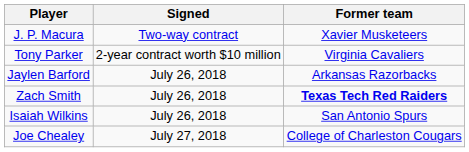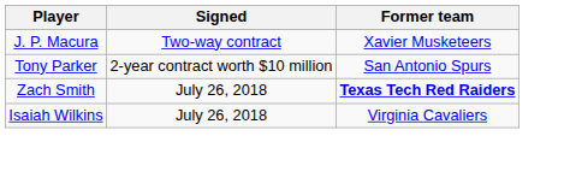Tony Parker | Former team: Virginia Cavaliers -> San Antonio Spurs
- row: Jaylen Barford | July 26, 2018 | Arkansas Razorbacks
Isaiah Wilkins | Former team: San Antonio Spurs -> Virginia Cavaliers
- row: Joe Chealey | July 27, 2018 | College of Charleston Cougars
